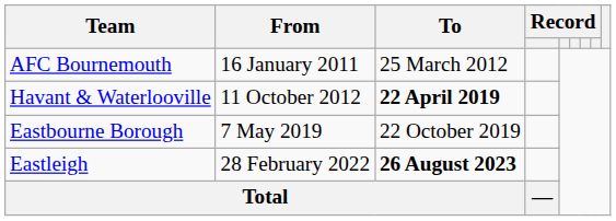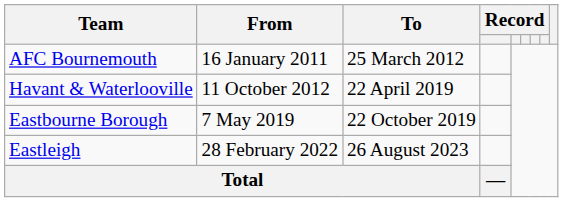Havant & Waterlooville | To: bold -> normal
Eastleigh | To: bold -> normal
